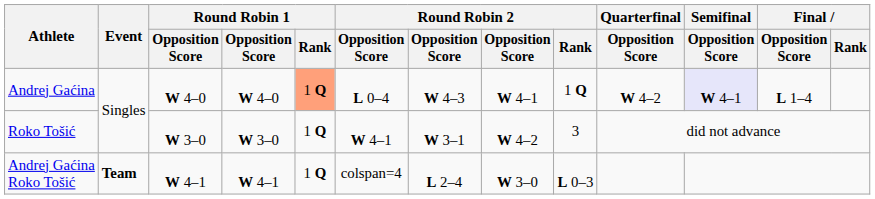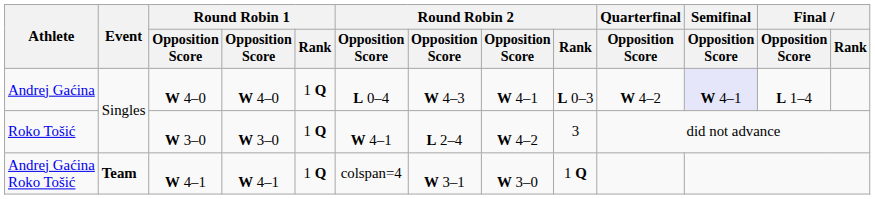Andrej Gaćina | Round Robin 1 / Rank: lightsalmon background -> no background
Andrej Gaćina | Round Robin 2 / Rank: 1 Q -> L 0–3
Roko Tošić | column 7: W 3–1 -> L 2–4
Andrej Gaćina Roko Tošić | column 7: L 2–4 -> W 3–1
Andrej Gaćina Roko Tošić | Round Robin 2 / Rank: L 0–3 -> 1 Q
